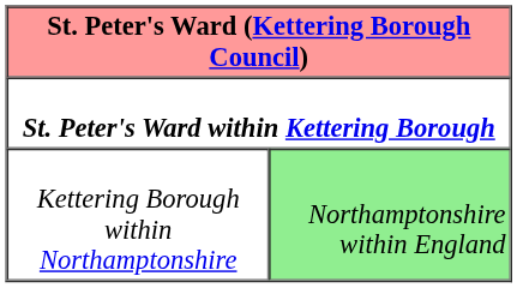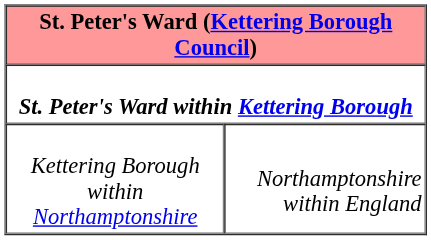Kettering Borough within Northamptonshire | column 2: lightgreen background -> no background
